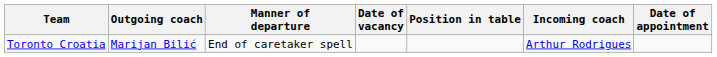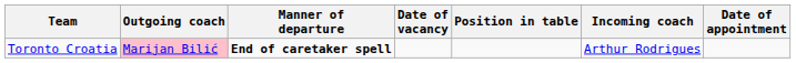Toronto Croatia | Outgoing coach: no background -> pink background
Toronto Croatia | Manner of departure: normal -> bold
